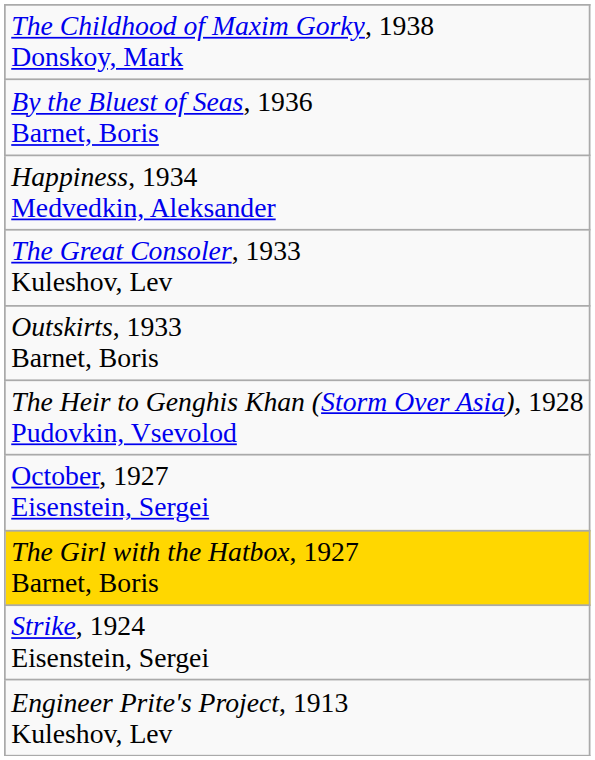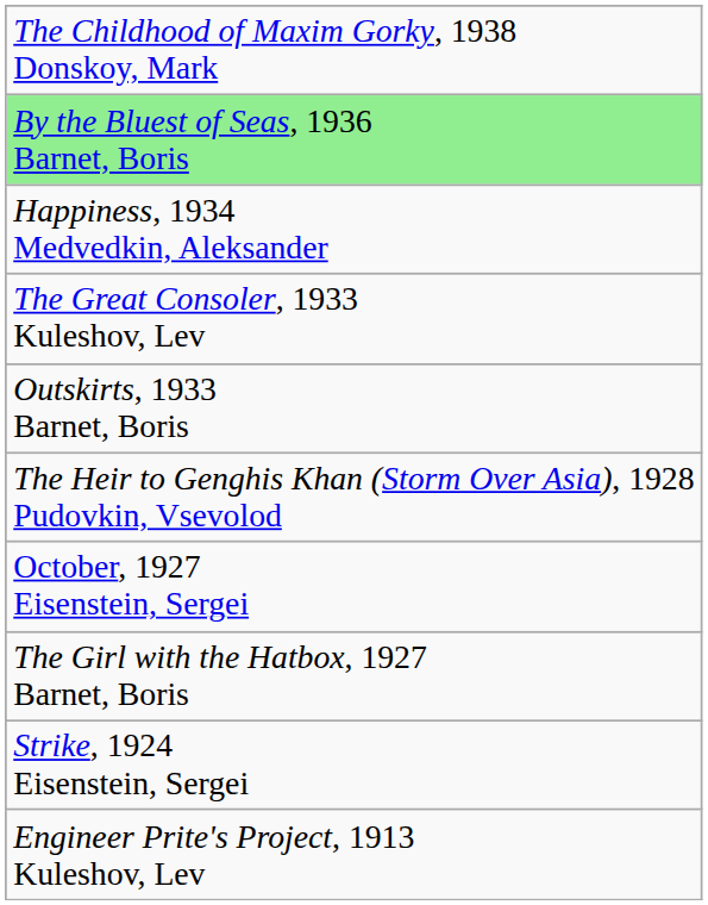row 2 | column 1: no background -> lightgreen background
row 8 | column 1: gold background -> no background
